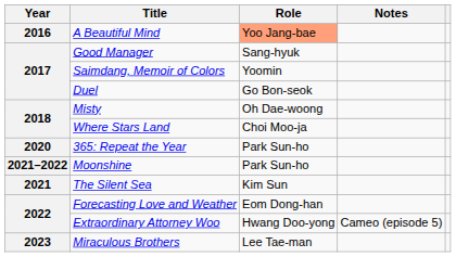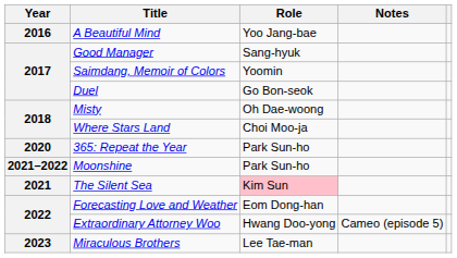A Beautiful Mind | Role: lightsalmon background -> no background
The Silent Sea | Role: no background -> pink background
